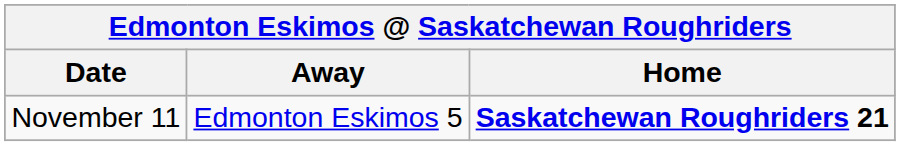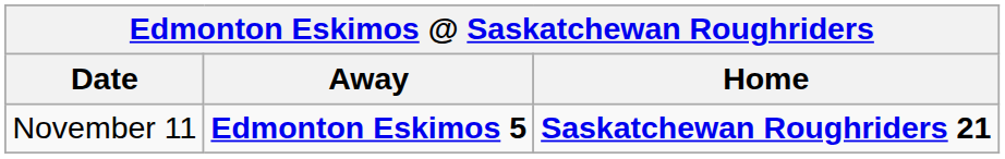November 11 | Away: normal -> bold
